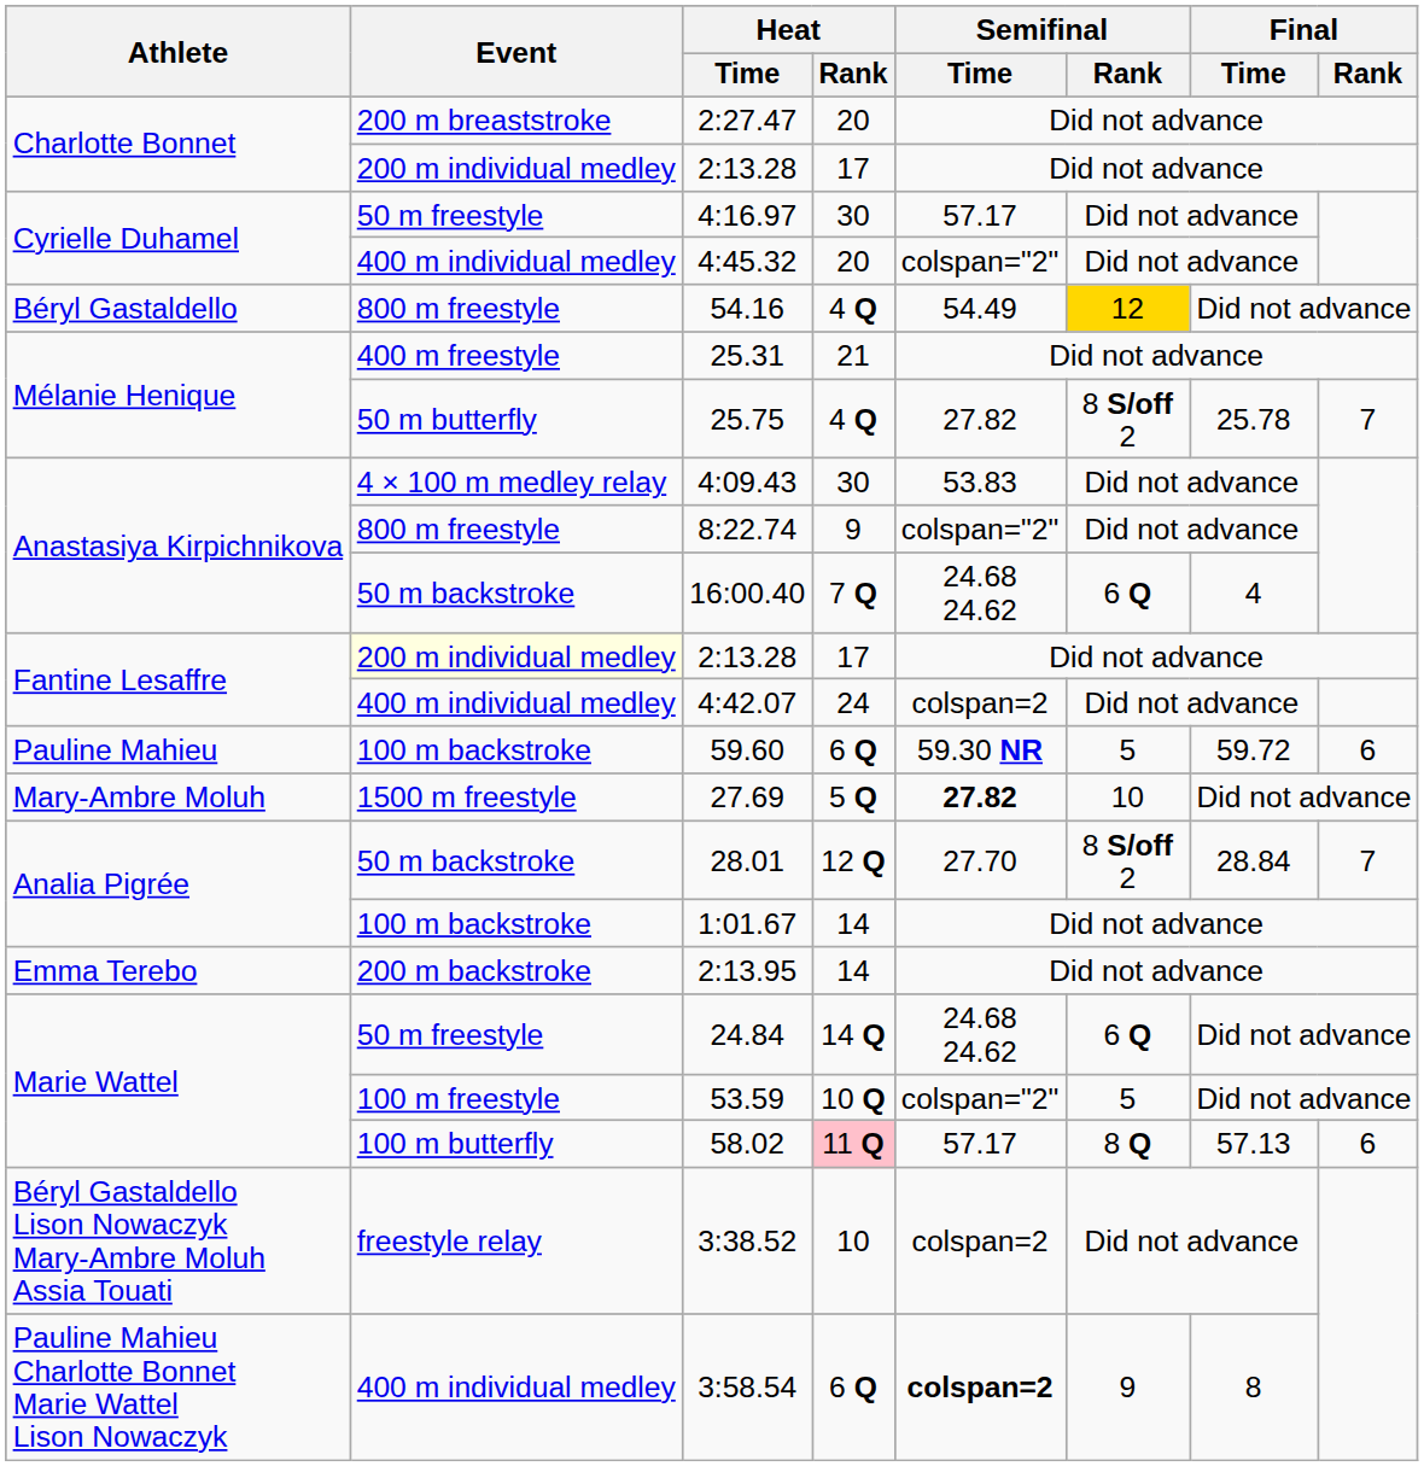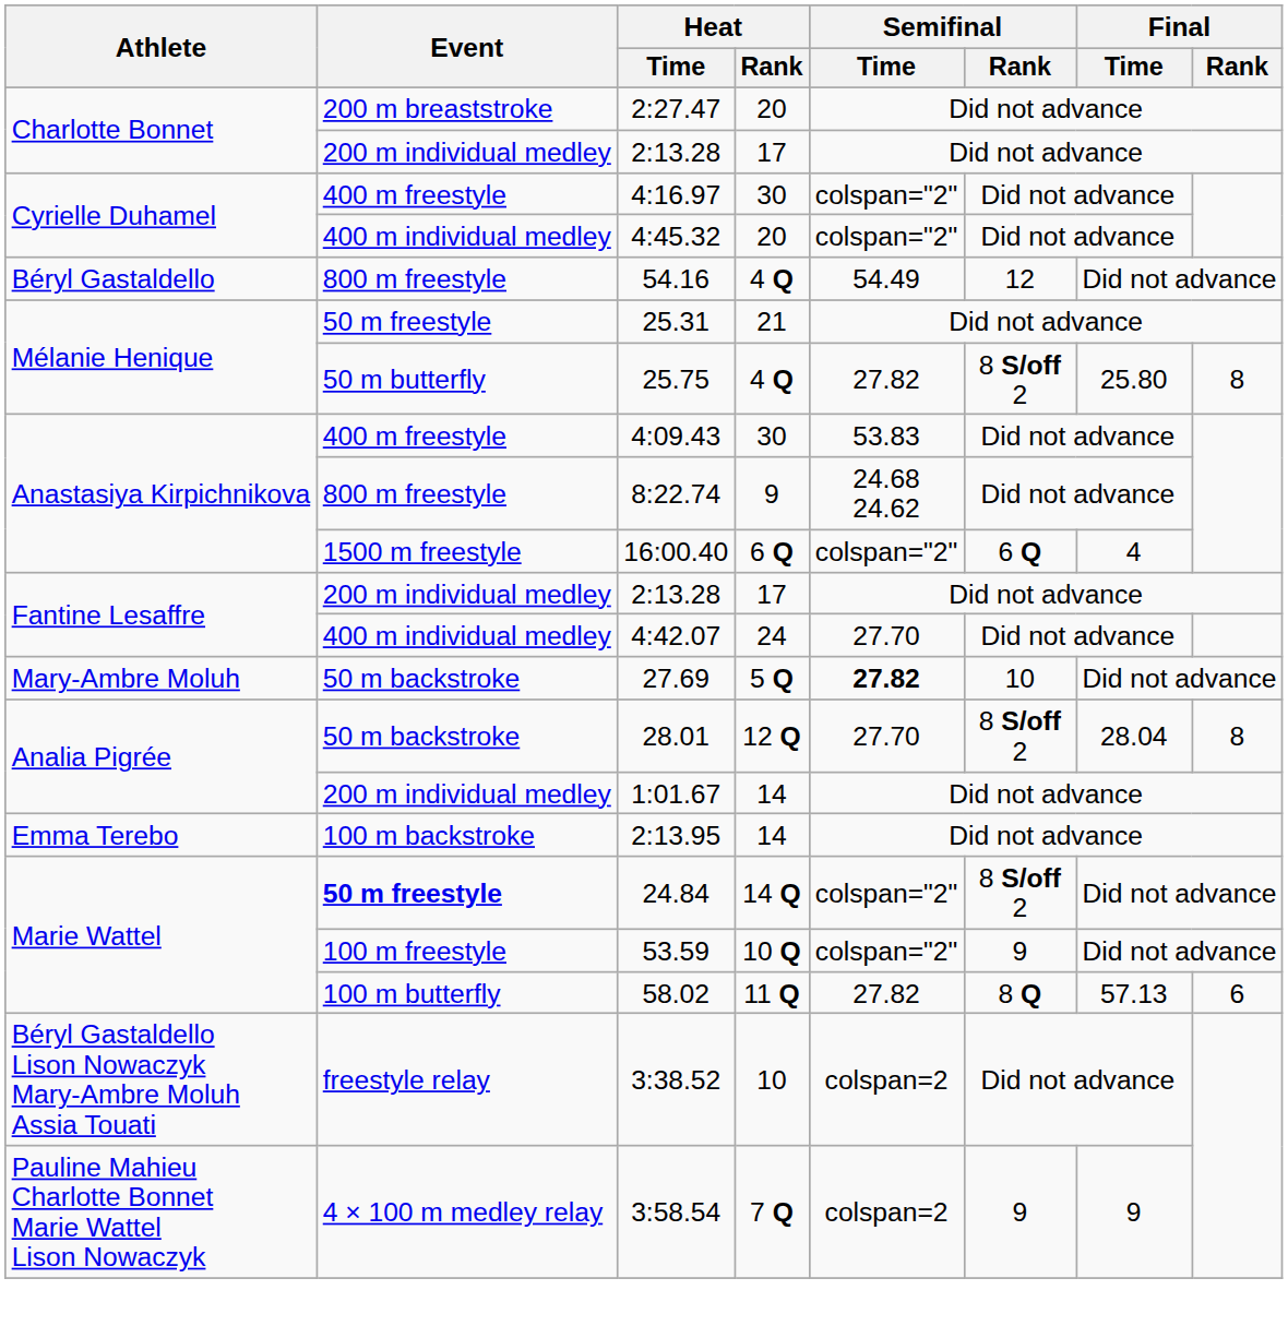4:16.97 | Event: 50 m freestyle -> 400 m freestyle
4:16.97 | Semifinal / Time: 57.17 -> colspan="2"
54.16 | Semifinal / Rank: gold background -> no background
25.31 | Event: 400 m freestyle -> 50 m freestyle
25.75 | Final / Time: 25.78 -> 25.80
25.75 | Final / Rank: 7 -> 8
4:09.43 | Event: 4 × 100 m medley relay -> 400 m freestyle
8:22.74 | Semifinal / Time: colspan="2" -> 24.68 24.62
16:00.40 | Event: 50 m backstroke -> 1500 m freestyle
16:00.40 | Heat / Rank: 7 Q -> 6 Q
16:00.40 | Semifinal / Time: 24.68 24.62 -> colspan="2"
Fantine Lesaffre / 2:13.28 | Event: lightyellow background -> no background
4:42.07 | Semifinal / Time: colspan=2 -> 27.70
- row: Pauline Mahieu | 100 m backstroke | 59.60 | 6 Q | 59.30 NR | 5 | 59.72 | 6
27.69 | Event: 1500 m freestyle -> 50 m backstroke
28.01 | Final / Time: 28.84 -> 28.04
28.01 | Final / Rank: 7 -> 8
1:01.67 | Event: 100 m backstroke -> 200 m individual medley
2:13.95 | Event: 200 m backstroke -> 100 m backstroke
24.84 | Event: normal -> bold
24.84 | Semifinal / Time: 24.68 24.62 -> colspan="2"
24.84 | Semifinal / Rank: 6 Q -> 8 S/off 2
53.59 | Semifinal / Rank: 5 -> 9
58.02 | Heat / Rank: pink background -> no background
58.02 | Semifinal / Time: 57.17 -> 27.82
3:58.54 | Event: 400 m individual medley -> 4 × 100 m medley relay
3:58.54 | Heat / Rank: 6 Q -> 7 Q
3:58.54 | Semifinal / Time: bold -> normal
3:58.54 | Final / Time: 8 -> 9
